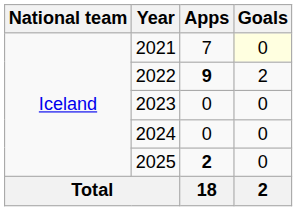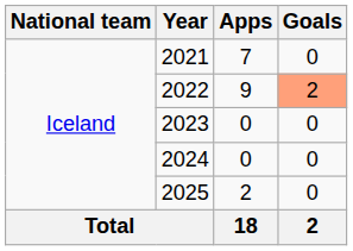2021 | Goals: lightyellow background -> no background
2022 | Apps: bold -> normal
2022 | Goals: no background -> lightsalmon background
2025 | Apps: bold -> normal
